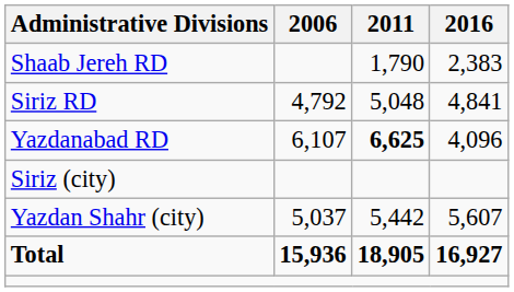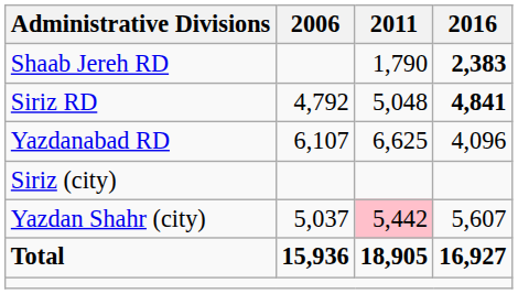Shaab Jereh RD | 2016: normal -> bold
Siriz RD | 2016: normal -> bold
Yazdanabad RD | 2011: bold -> normal
Yazdan Shahr (city) | 2011: no background -> pink background
